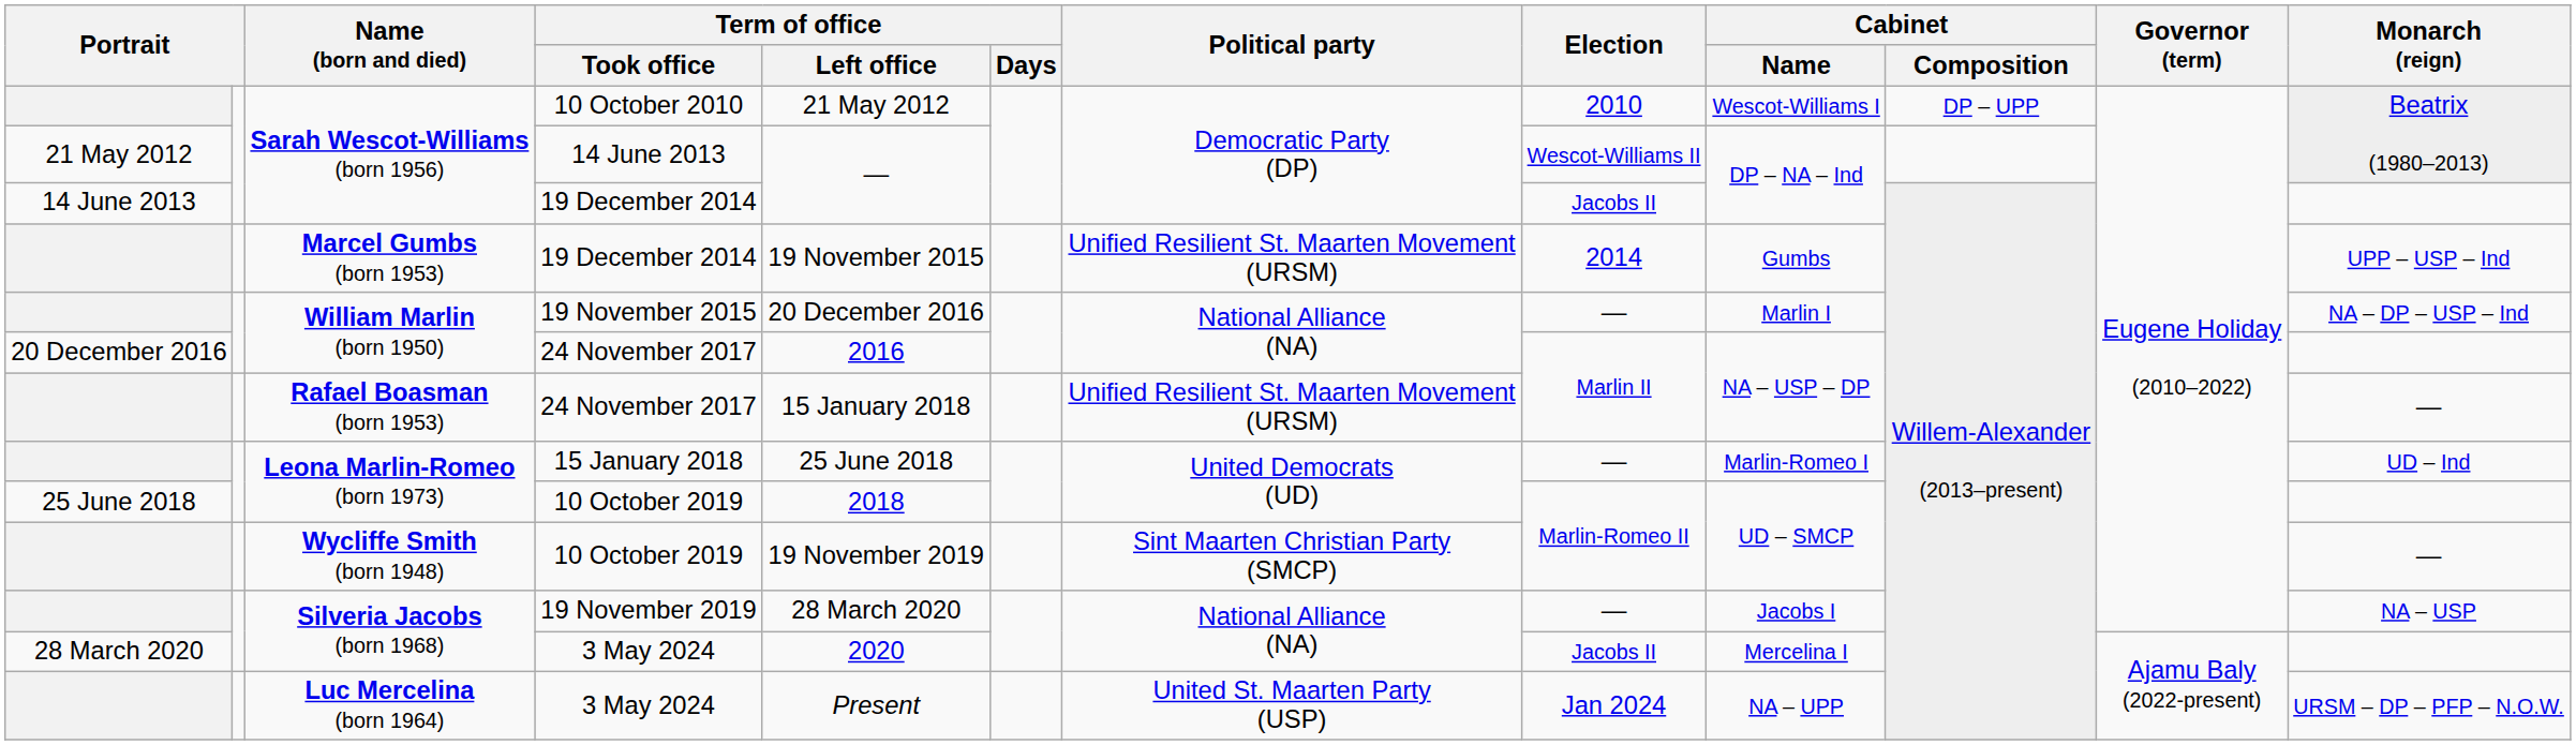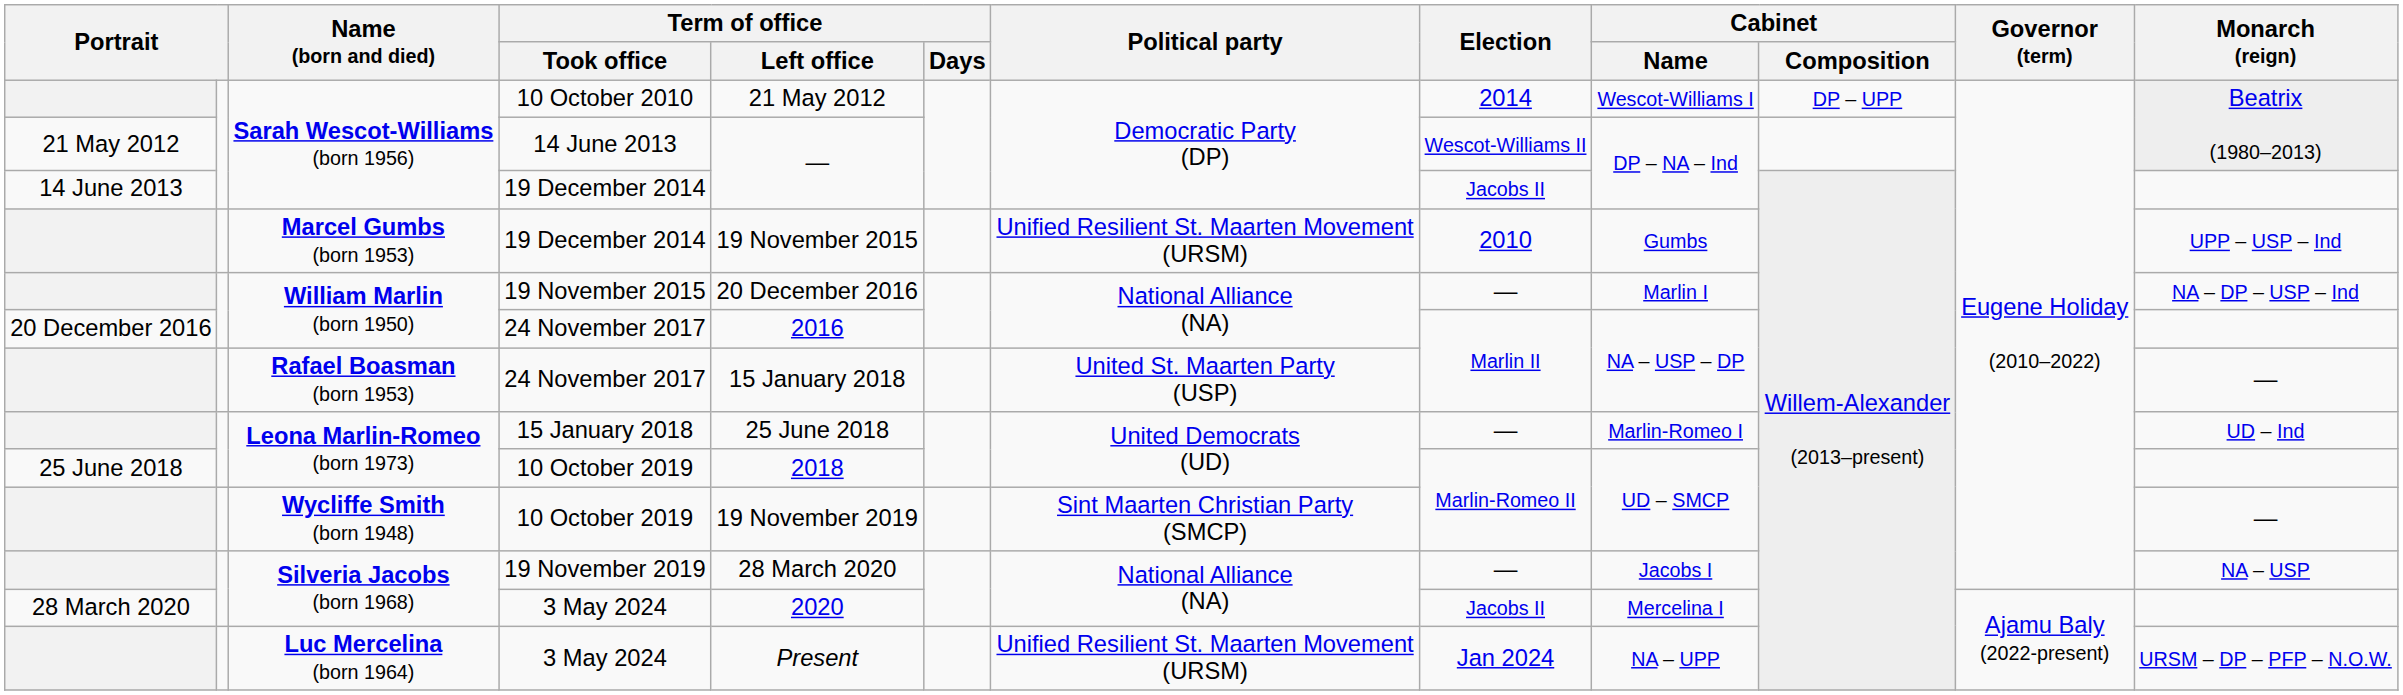10 October 2010 | Election: 2010 -> 2014
Marcel Gumbs (born 1953) / 19 December 2014 | Election: 2014 -> 2010
Rafael Boasman (born 1953) / 24 November 2017 | Political party: Unified Resilient St. Maarten Movement (URSM) -> United St. Maarten Party (USP)
Luc Mercelina (born 1964) / 3 May 2024 | Political party: United St. Maarten Party (USP) -> Unified Resilient St. Maarten Movement (URSM)
